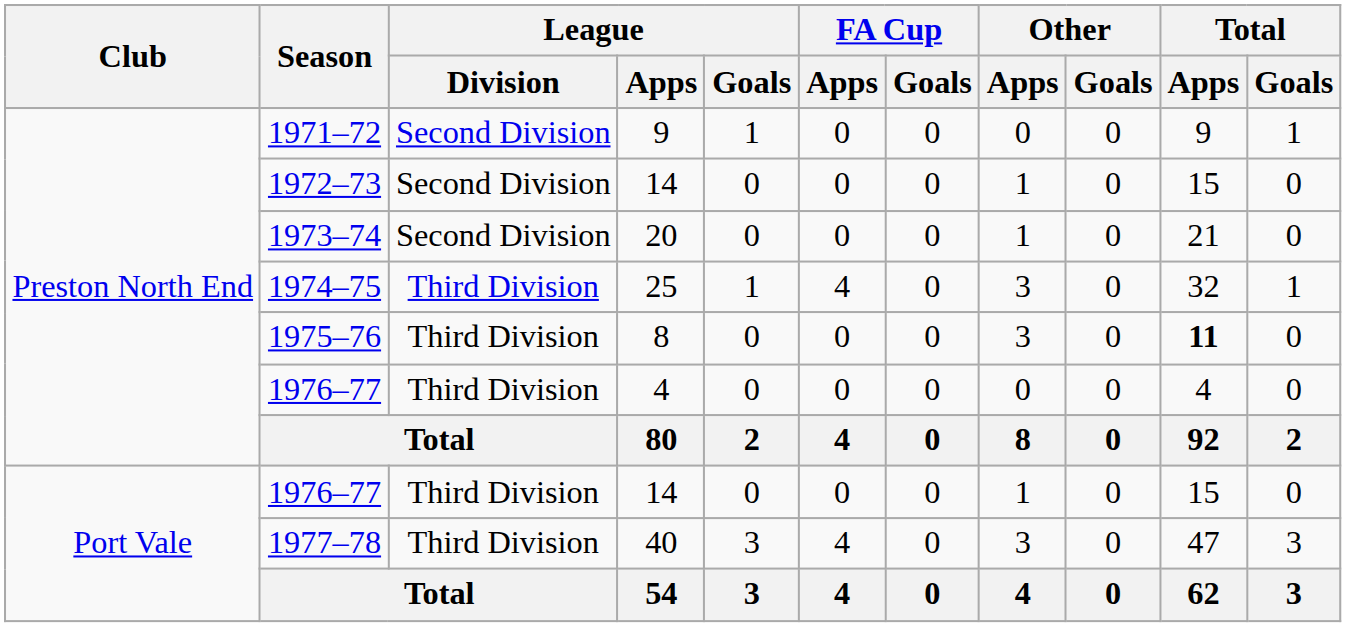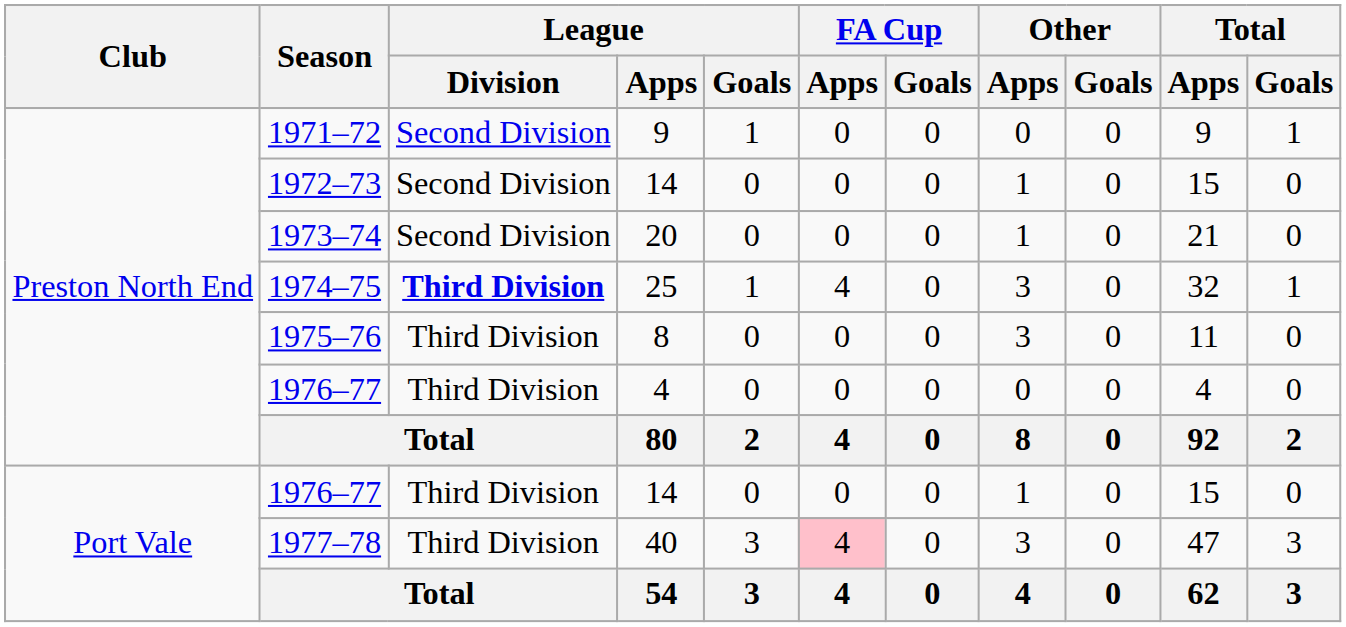1974–75 | League / Division: normal -> bold
1975–76 | Total / Apps: bold -> normal
1977–78 | FA Cup / Apps: no background -> pink background
